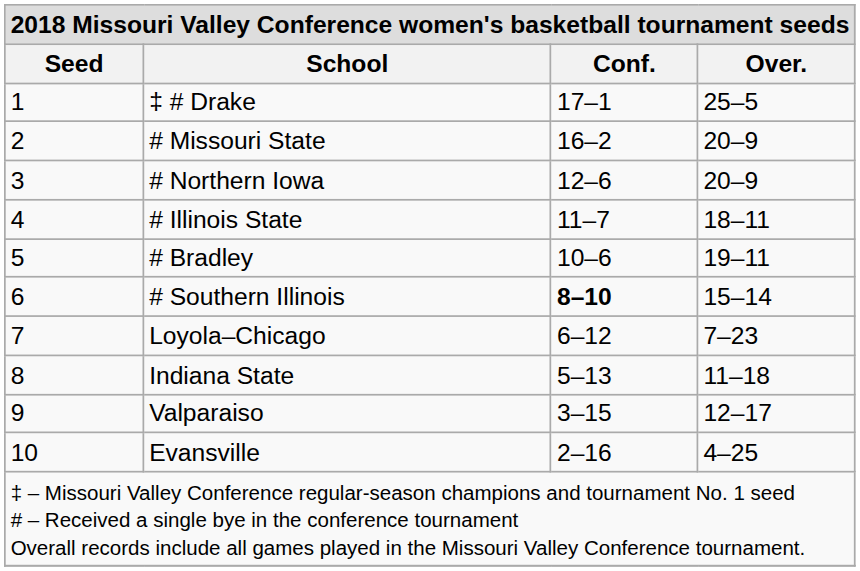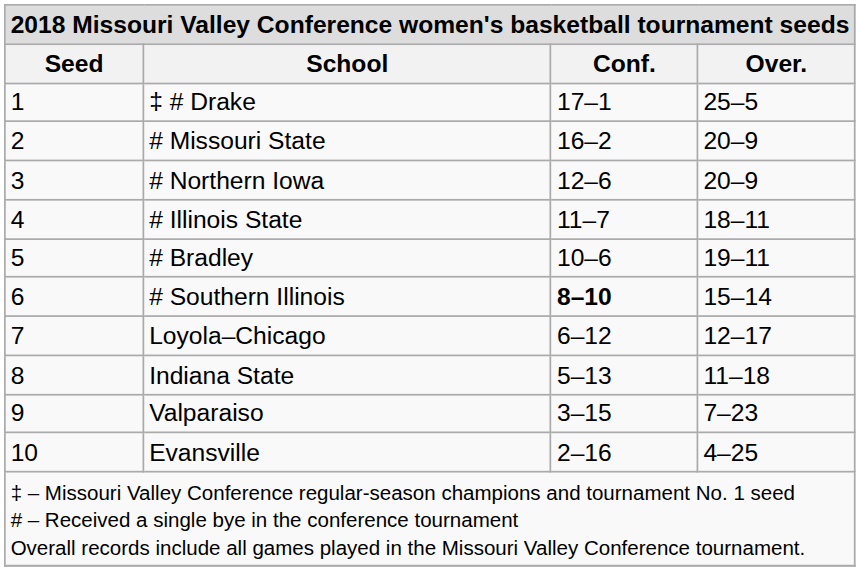Loyola–Chicago | Over.: 7–23 -> 12–17
Valparaiso | Over.: 12–17 -> 7–23
